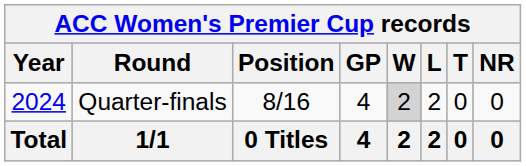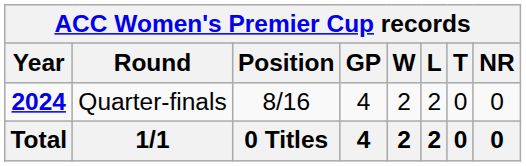Quarter-finals | Year: normal -> bold
Quarter-finals | W: lightgrey background -> no background
